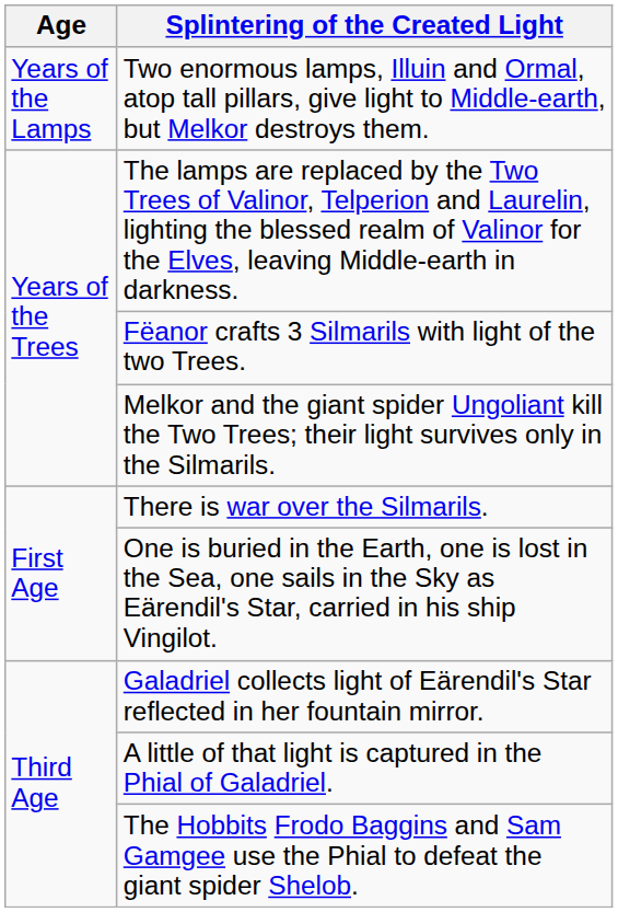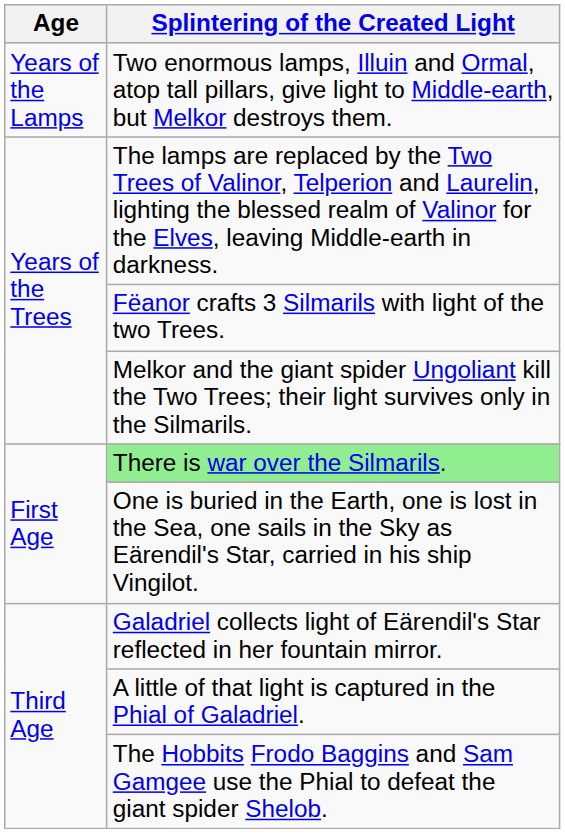There is war over the Silmarils. | Splintering of the Created Light: no background -> lightgreen background
